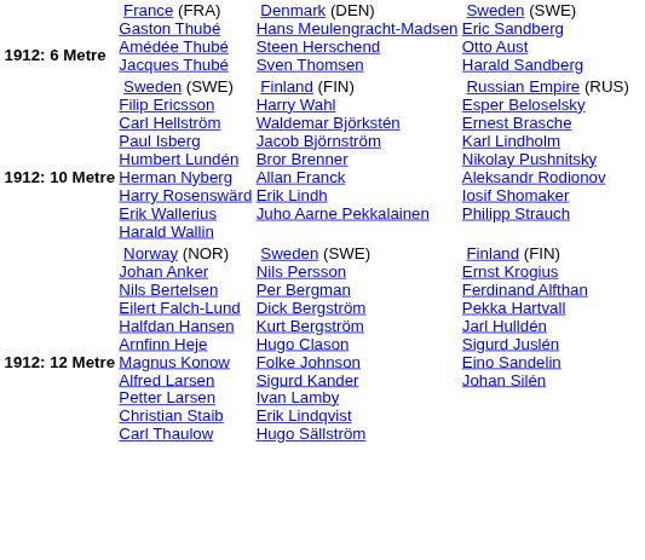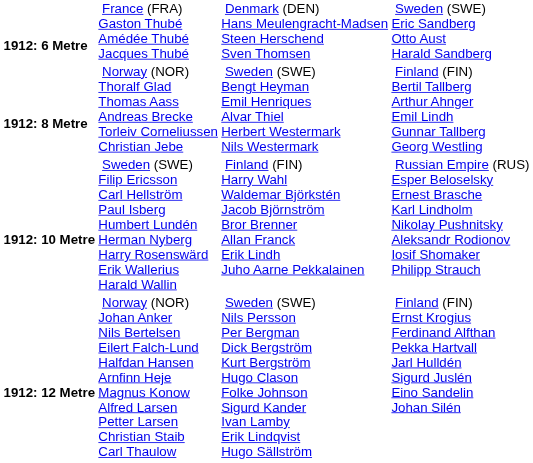+ row: 1912: 8 Metre | Norway (NOR) Thoralf Glad Thomas Aass Andreas Brecke Torleiv Corneliussen Christian Jebe | Sweden (SWE) Bengt Heyman Emil Henriques Alvar Thiel Herbert Westermark Nils Westermark | Finland (FIN) Bertil Tallberg Arthur Ahnger Emil Lindh Gunnar Tallberg Georg Westling
